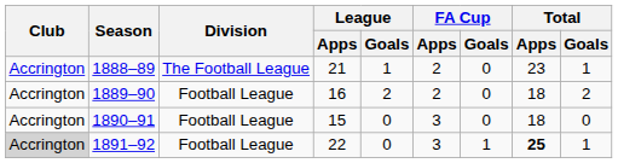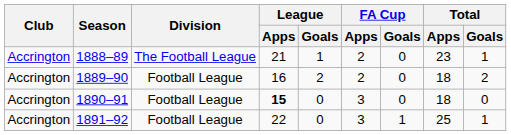1890–91 | League / Apps: normal -> bold
1891–92 | Club: lightgrey background -> no background
1891–92 | Total / Apps: bold -> normal
